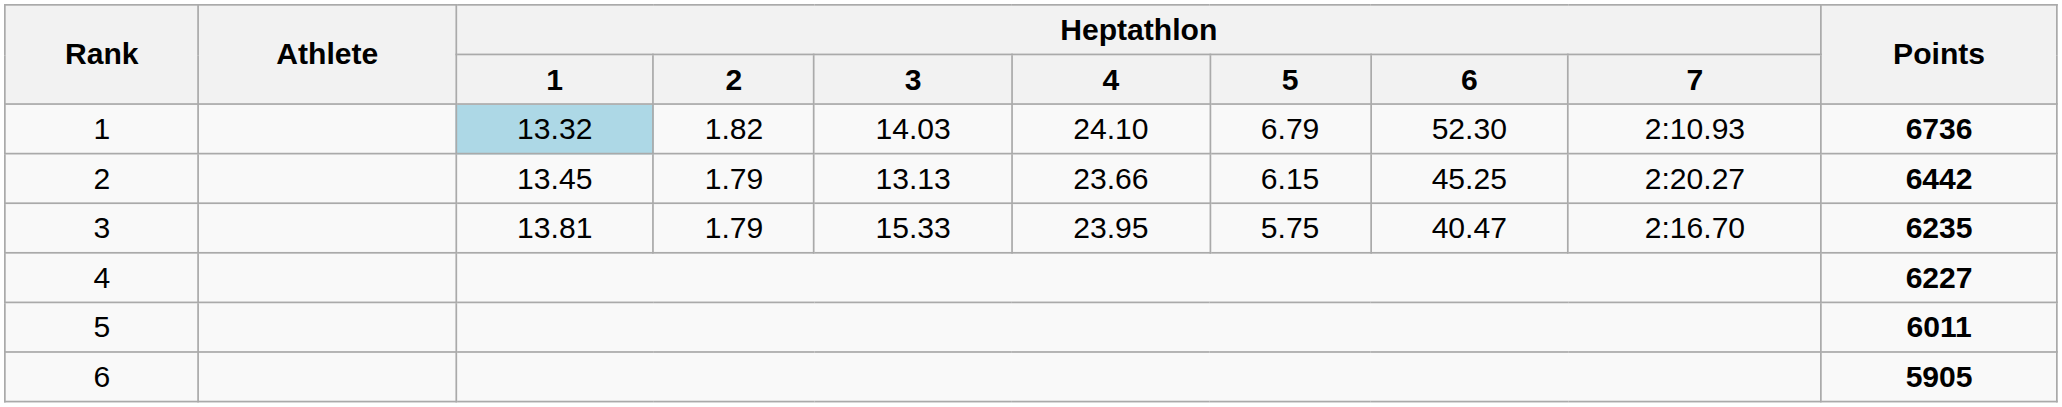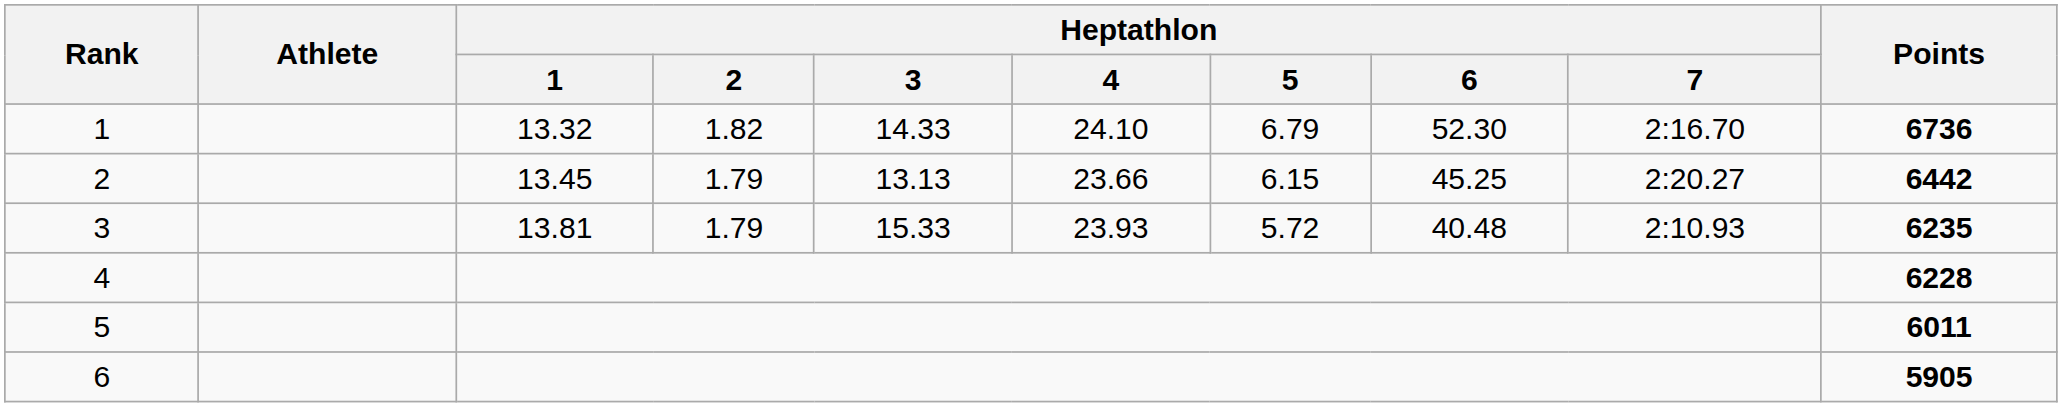row 3 | Heptathlon / 1: lightblue background -> no background
row 3 | Heptathlon / 3: 14.03 -> 14.33
row 3 | Heptathlon / 7: 2:10.93 -> 2:16.70
row 5 | Heptathlon / 4: 23.95 -> 23.93
row 5 | Heptathlon / 5: 5.75 -> 5.72
row 5 | Heptathlon / 6: 40.47 -> 40.48
row 5 | Heptathlon / 7: 2:16.70 -> 2:10.93
row 6 | Points: 6227 -> 6228
